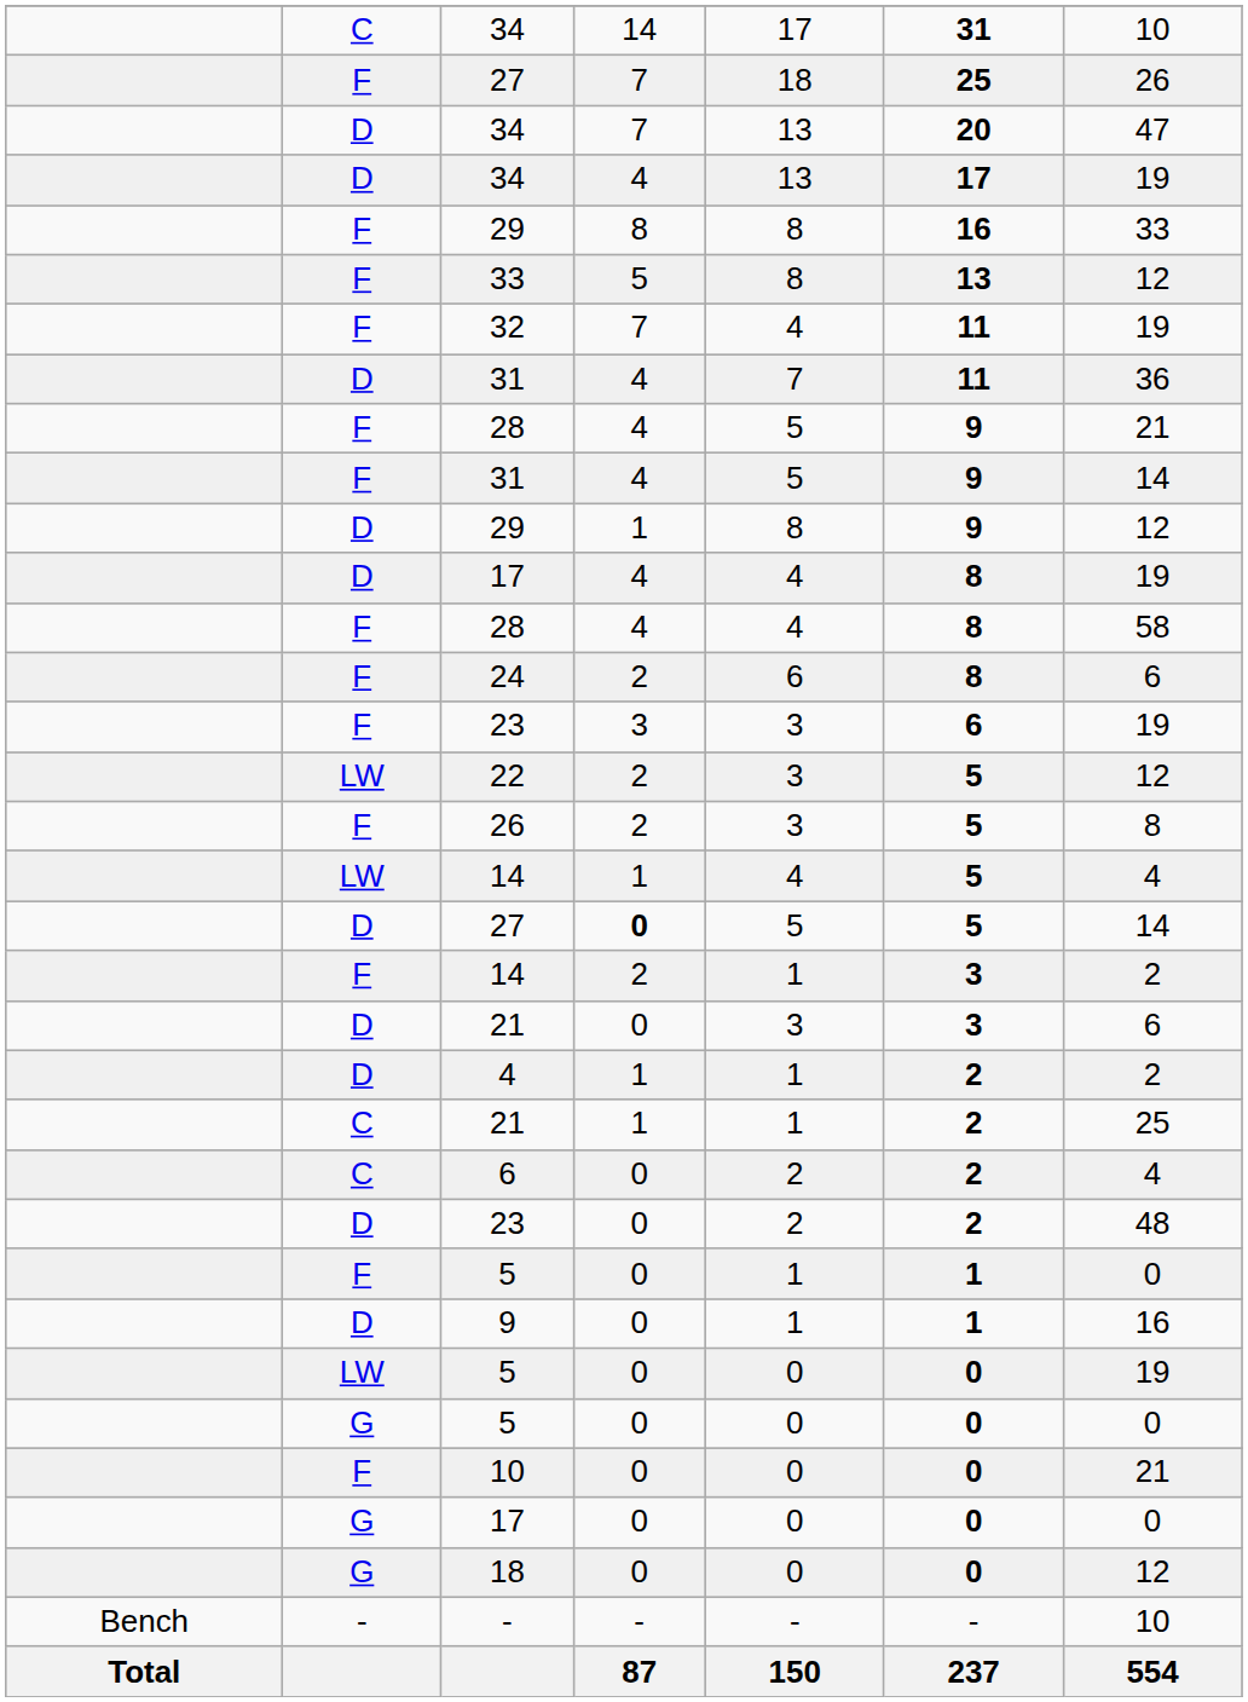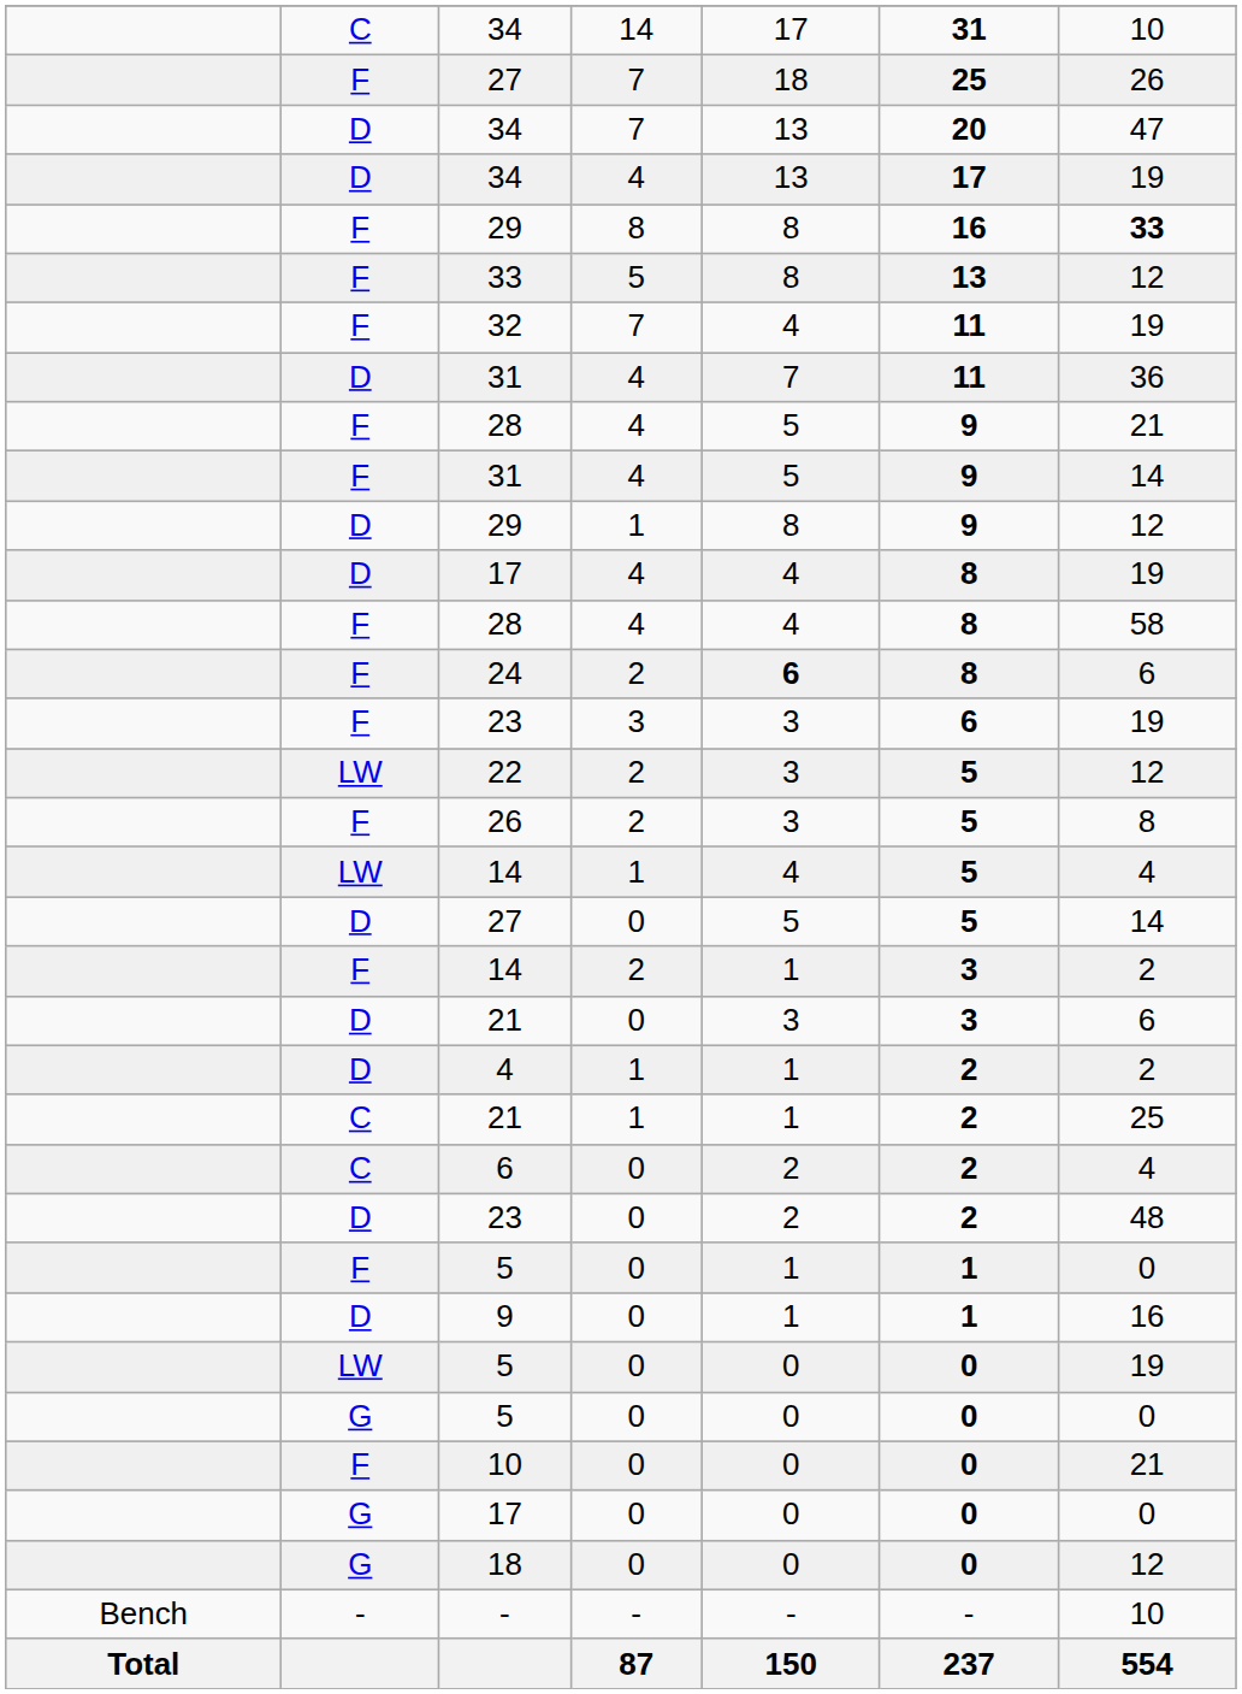F / 29 | column 7: normal -> bold
24 | column 5: normal -> bold
D / 27 | column 4: bold -> normal
